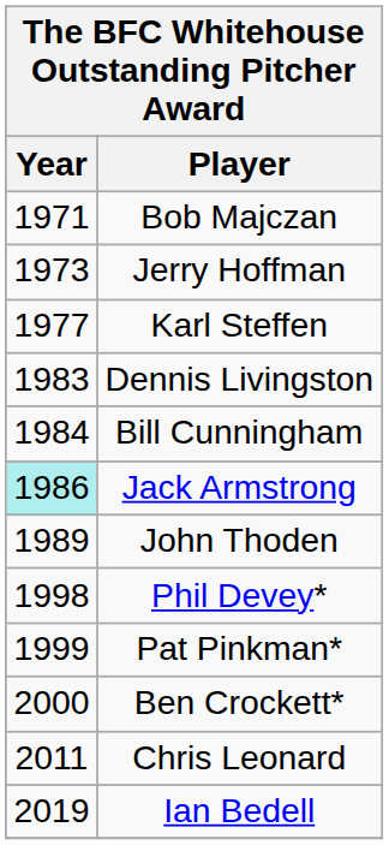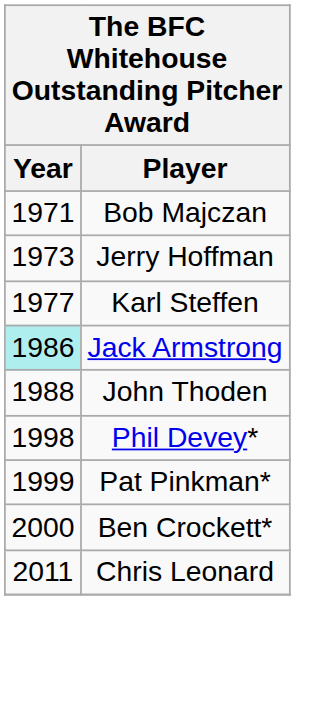- row: 1983 | Dennis Livingston
- row: 1984 | Bill Cunningham
John Thoden | Year: 1989 -> 1988
- row: 2019 | Ian Bedell
